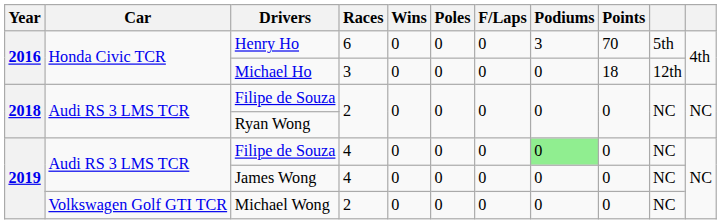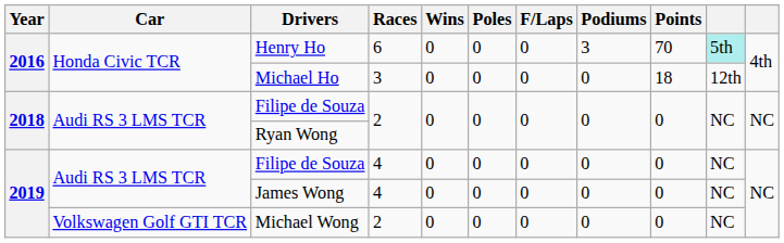Henry Ho | column 10: no background -> paleturquoise background
Filipe de Souza / 4 | Podiums: lightgreen background -> no background
